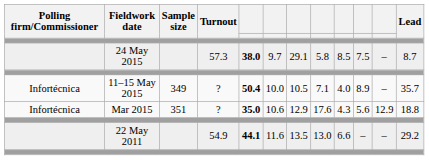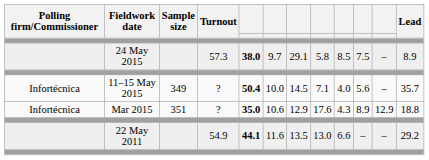24 May 2015 | Lead: 8.7 -> 8.9
11–15 May 2015 | column 7: 10.5 -> 14.5
11–15 May 2015 | column 10: 8.9 -> 5.6
Mar 2015 | column 10: 5.6 -> 8.9
